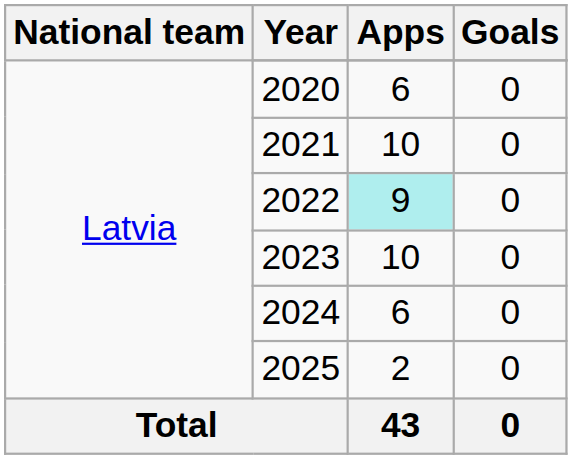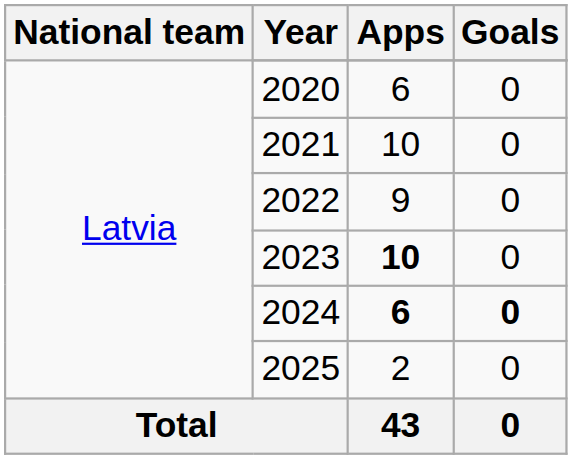2022 | Apps: paleturquoise background -> no background
2023 | Apps: normal -> bold
2024 | Apps: normal -> bold
2024 | Goals: normal -> bold
